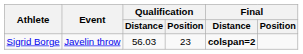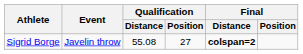Sigrid Borge | Qualification / Distance: 56.03 -> 55.08
Sigrid Borge | Qualification / Position: 23 -> 27
